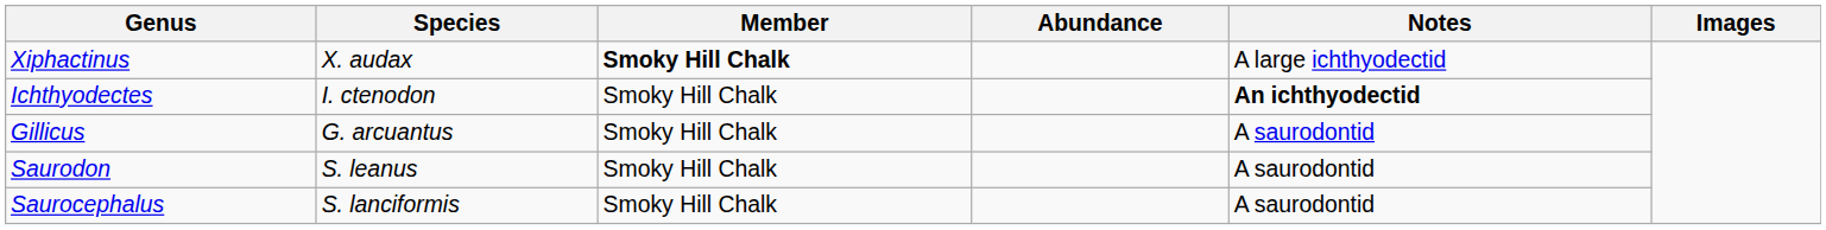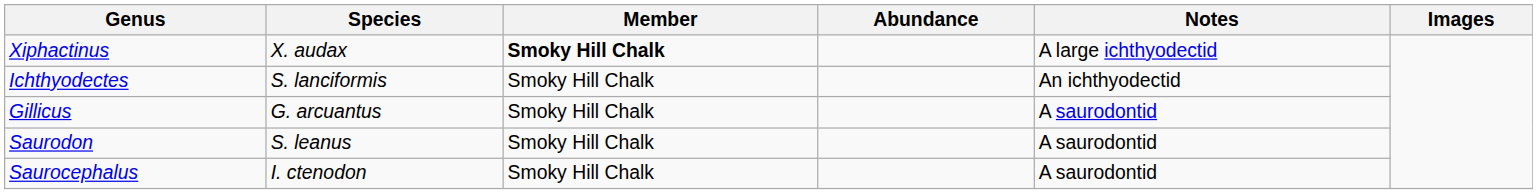Ichthyodectes | Species: I. ctenodon -> S. lanciformis
Ichthyodectes | Notes: bold -> normal
Saurocephalus | Species: S. lanciformis -> I. ctenodon
